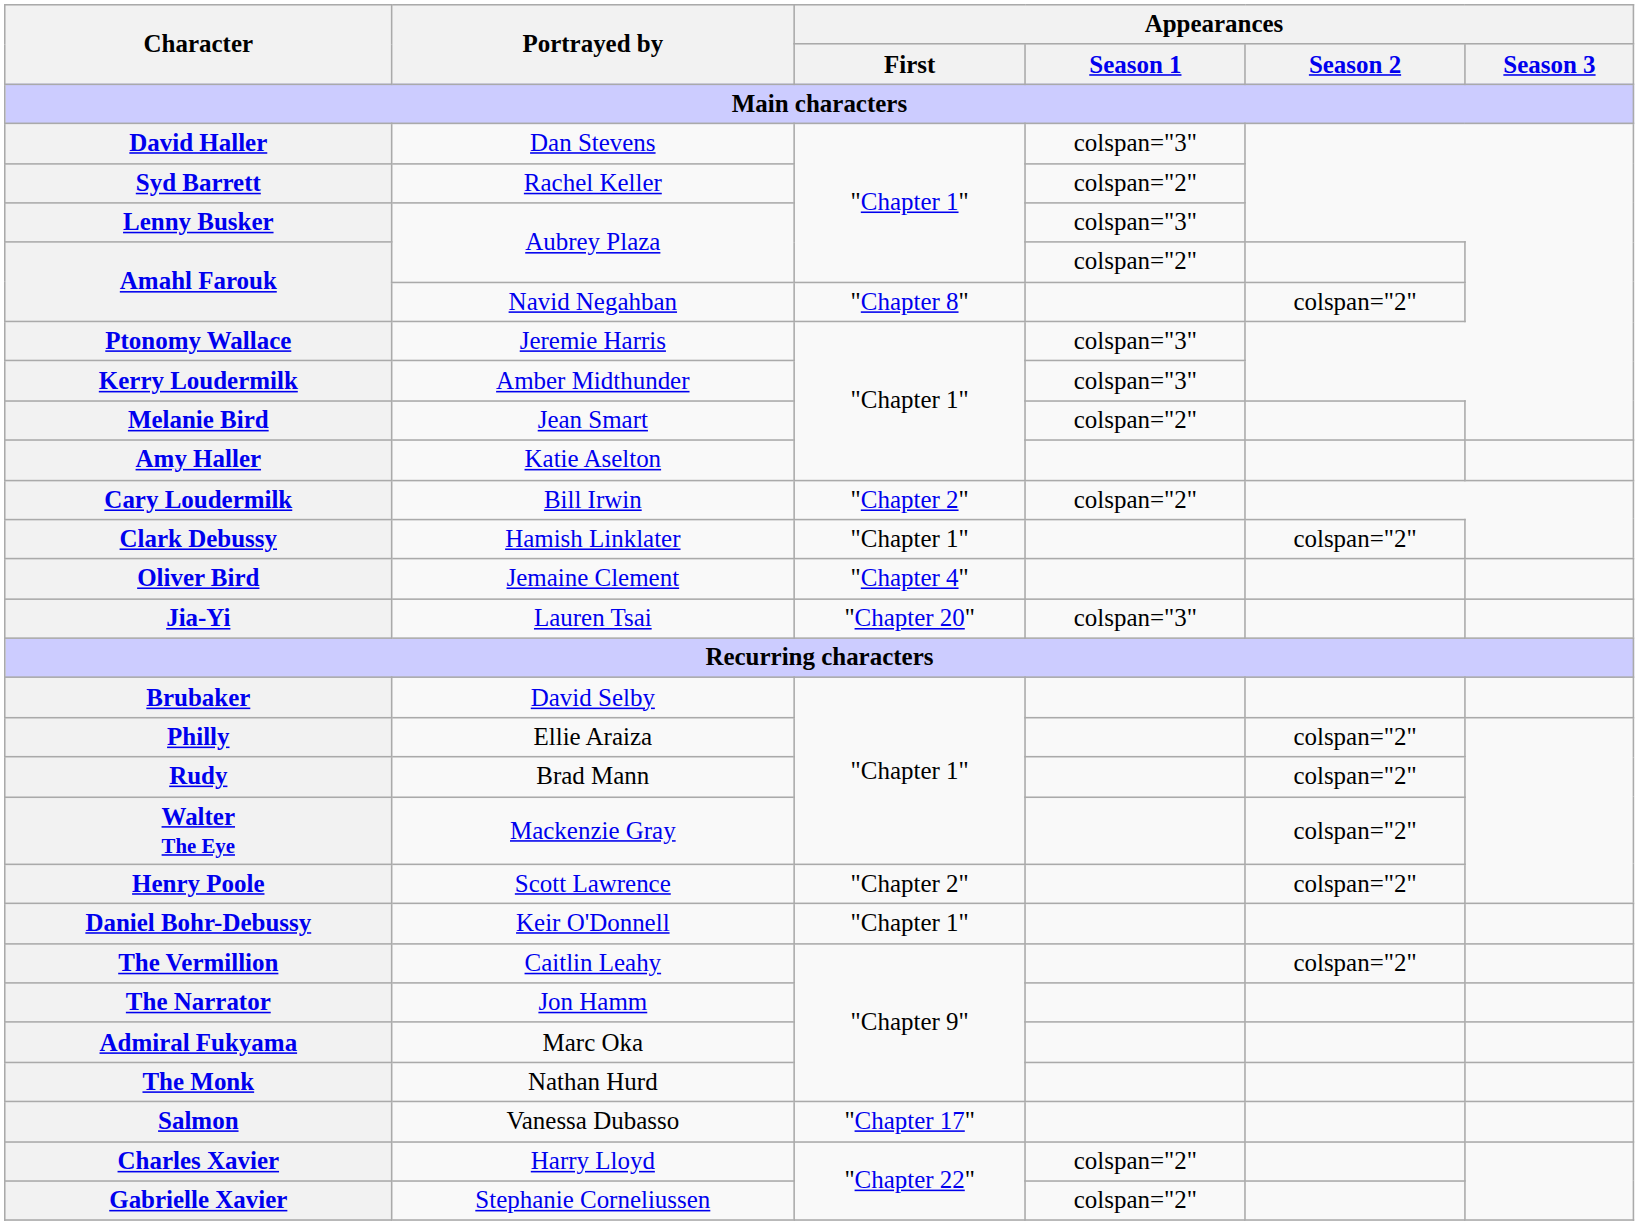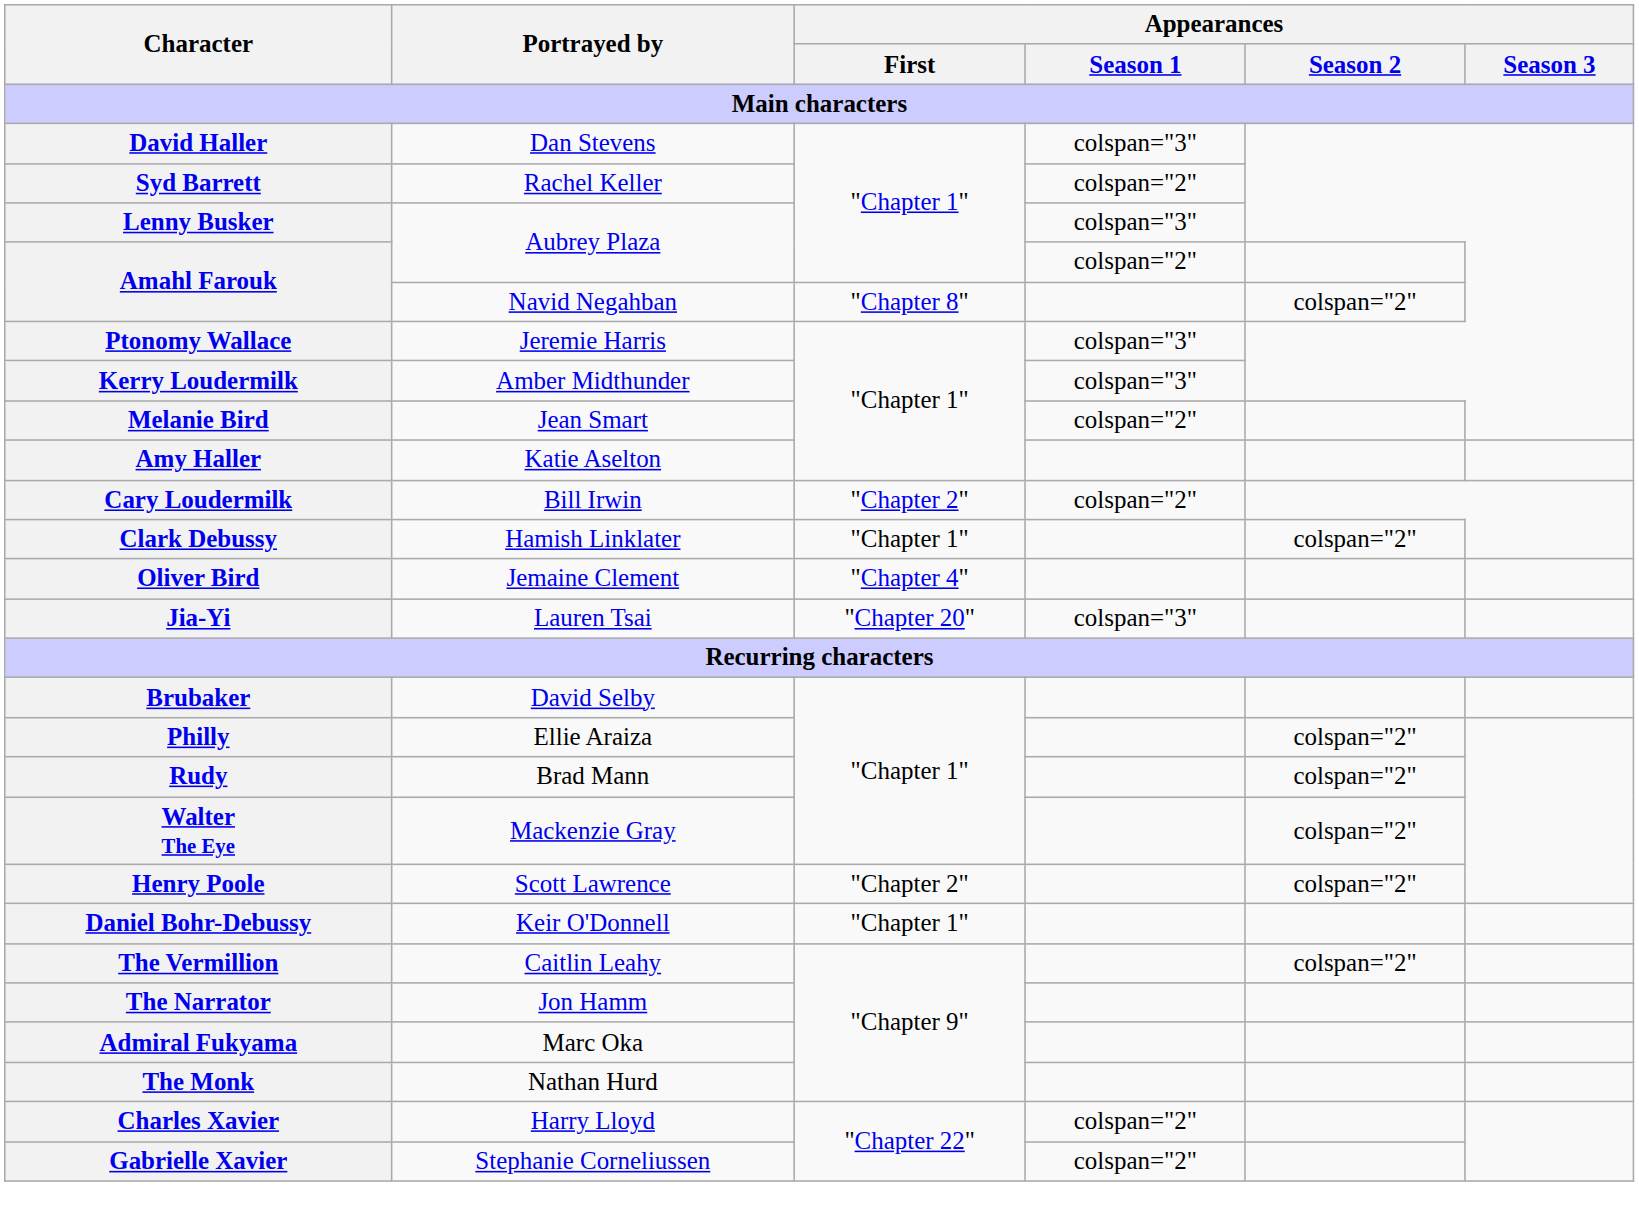- row: Salmon | Vanessa Dubasso | "Chapter 17"
